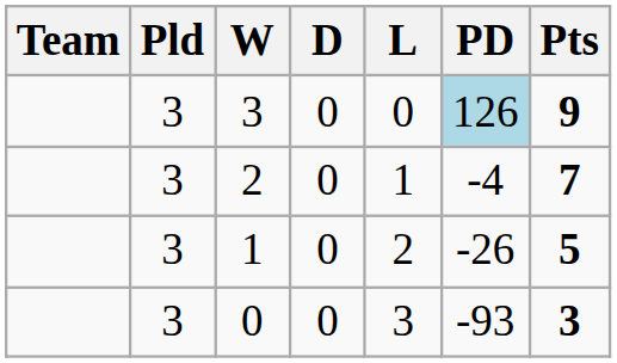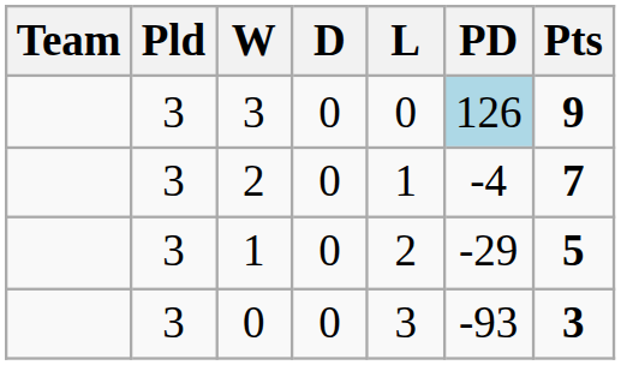row 4 | PD: -26 -> -29
